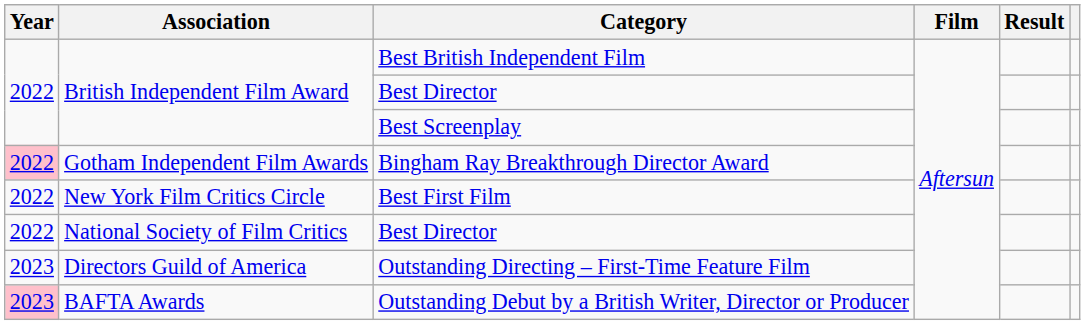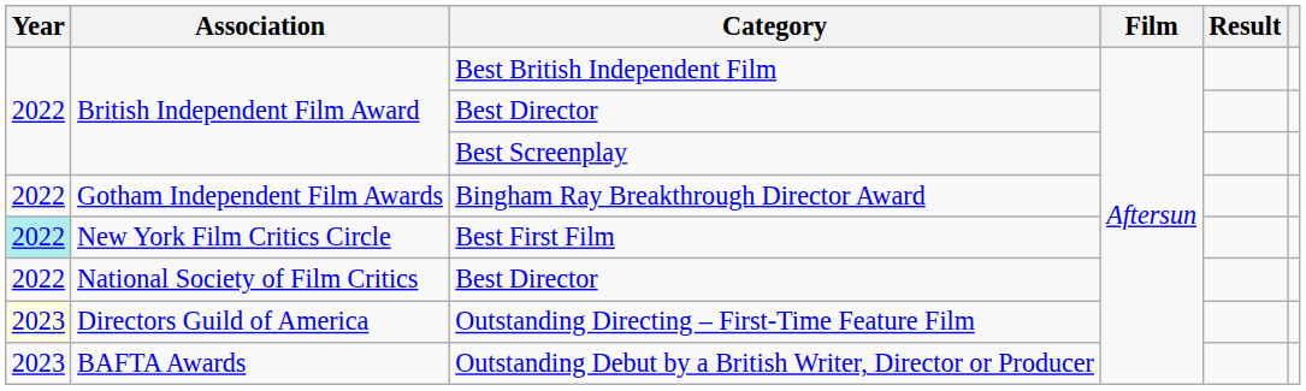Bingham Ray Breakthrough Director Award | Year: pink background -> no background
Best First Film | Year: no background -> paleturquoise background
Outstanding Directing – First-Time Feature Film | Year: no background -> lightyellow background
Outstanding Debut by a British Writer, Director or Producer | Year: pink background -> no background
